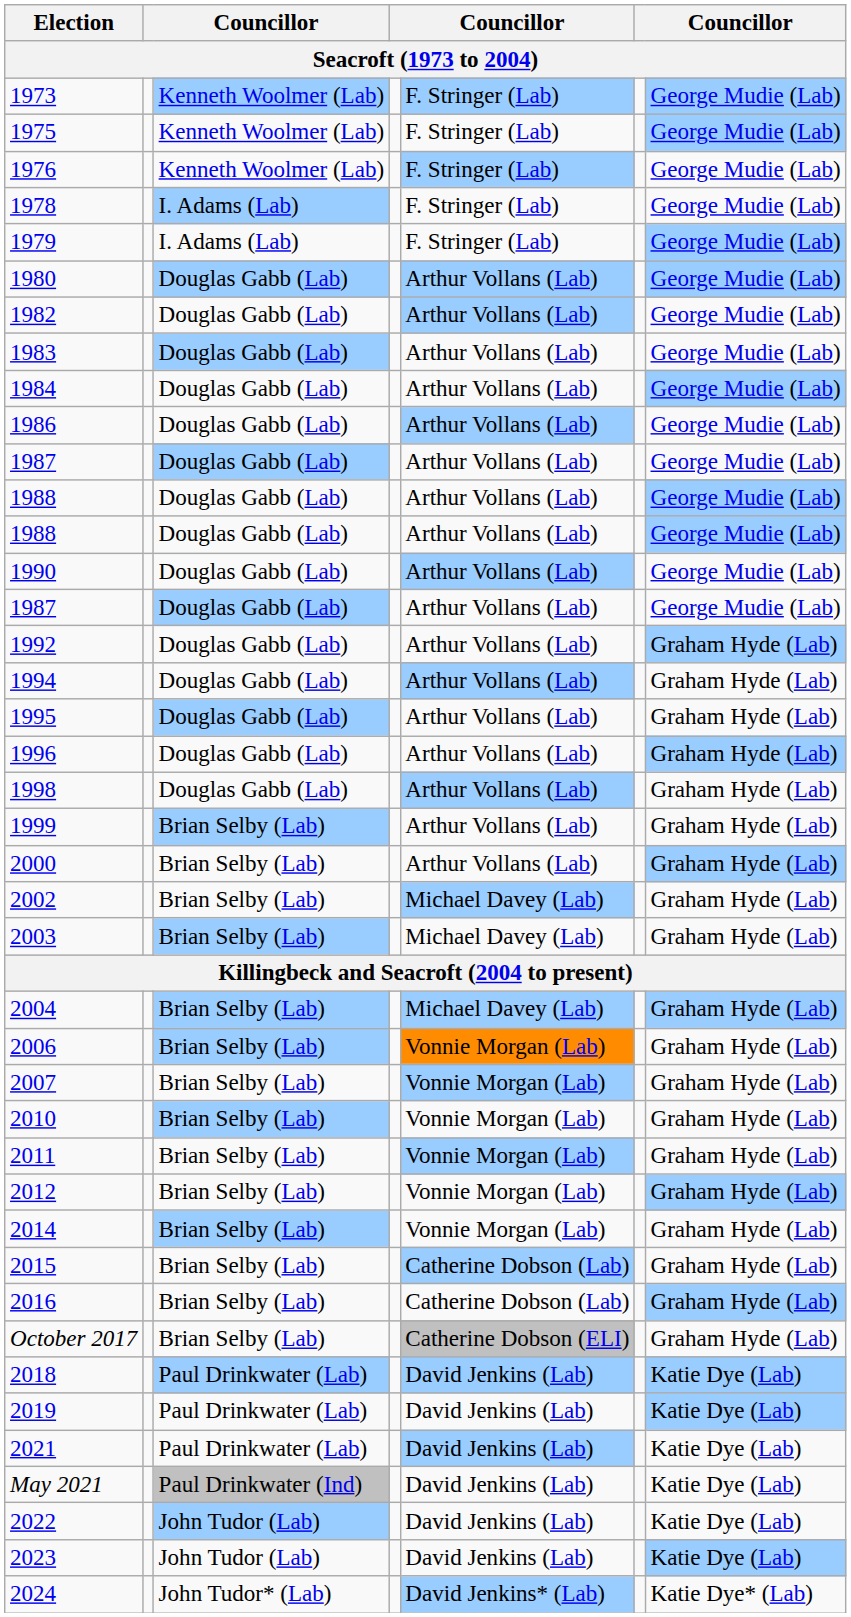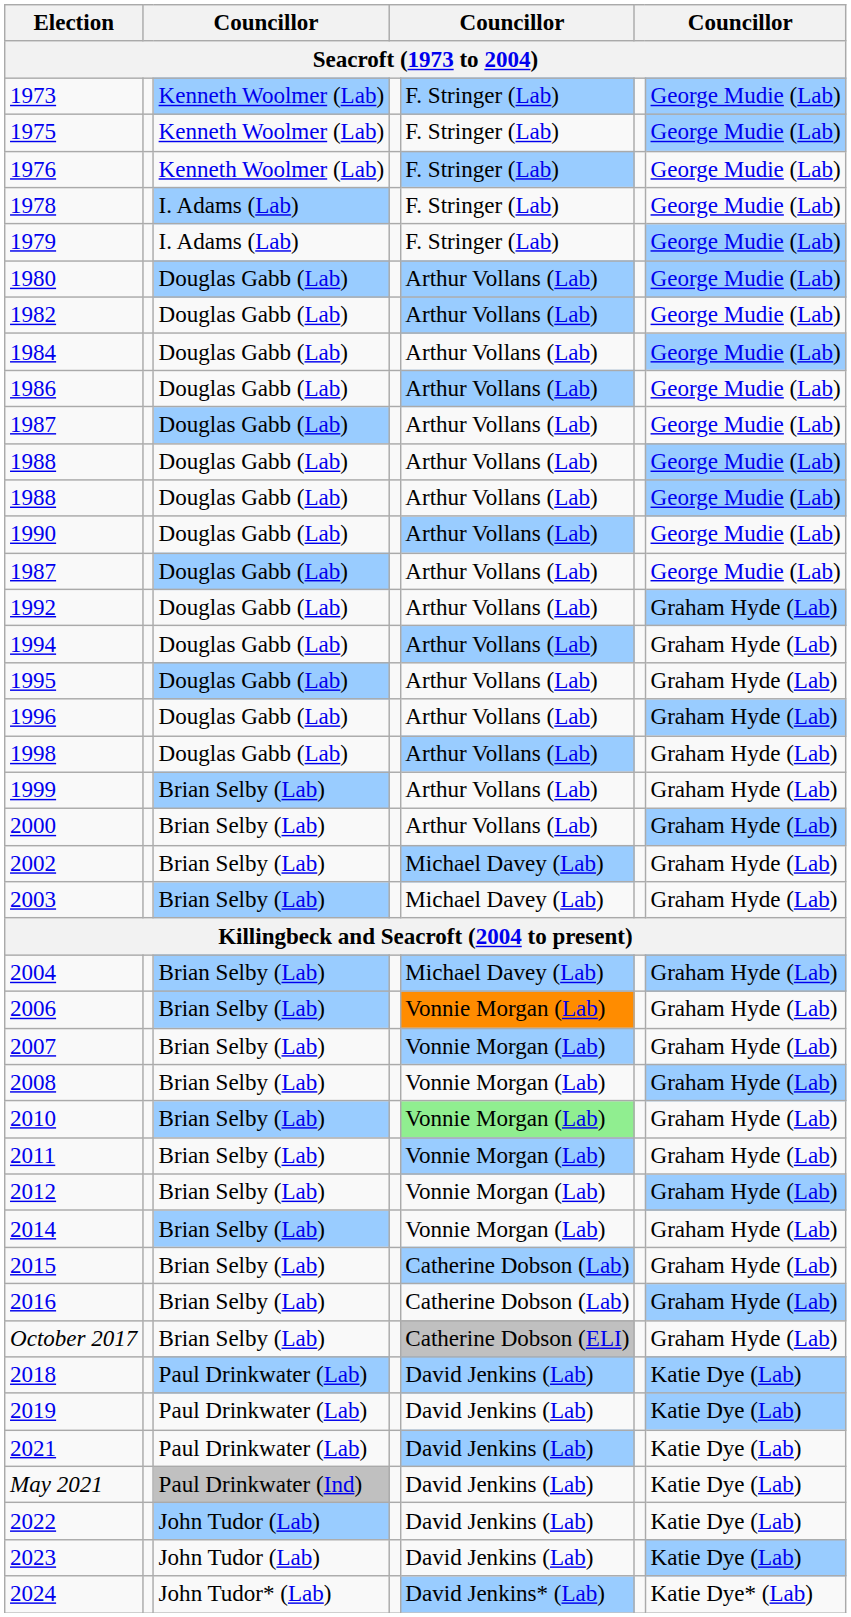- row: 1983 | Douglas Gabb (Lab) | Arthur Vollans (Lab) | George Mudie (Lab)
+ row: 2008 | Brian Selby (Lab) | Vonnie Morgan (Lab) | Graham Hyde (Lab)
2010 | column 5: no background -> lightgreen background
